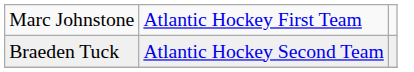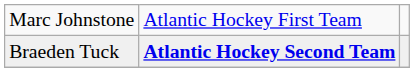Braeden Tuck | column 2: normal -> bold
